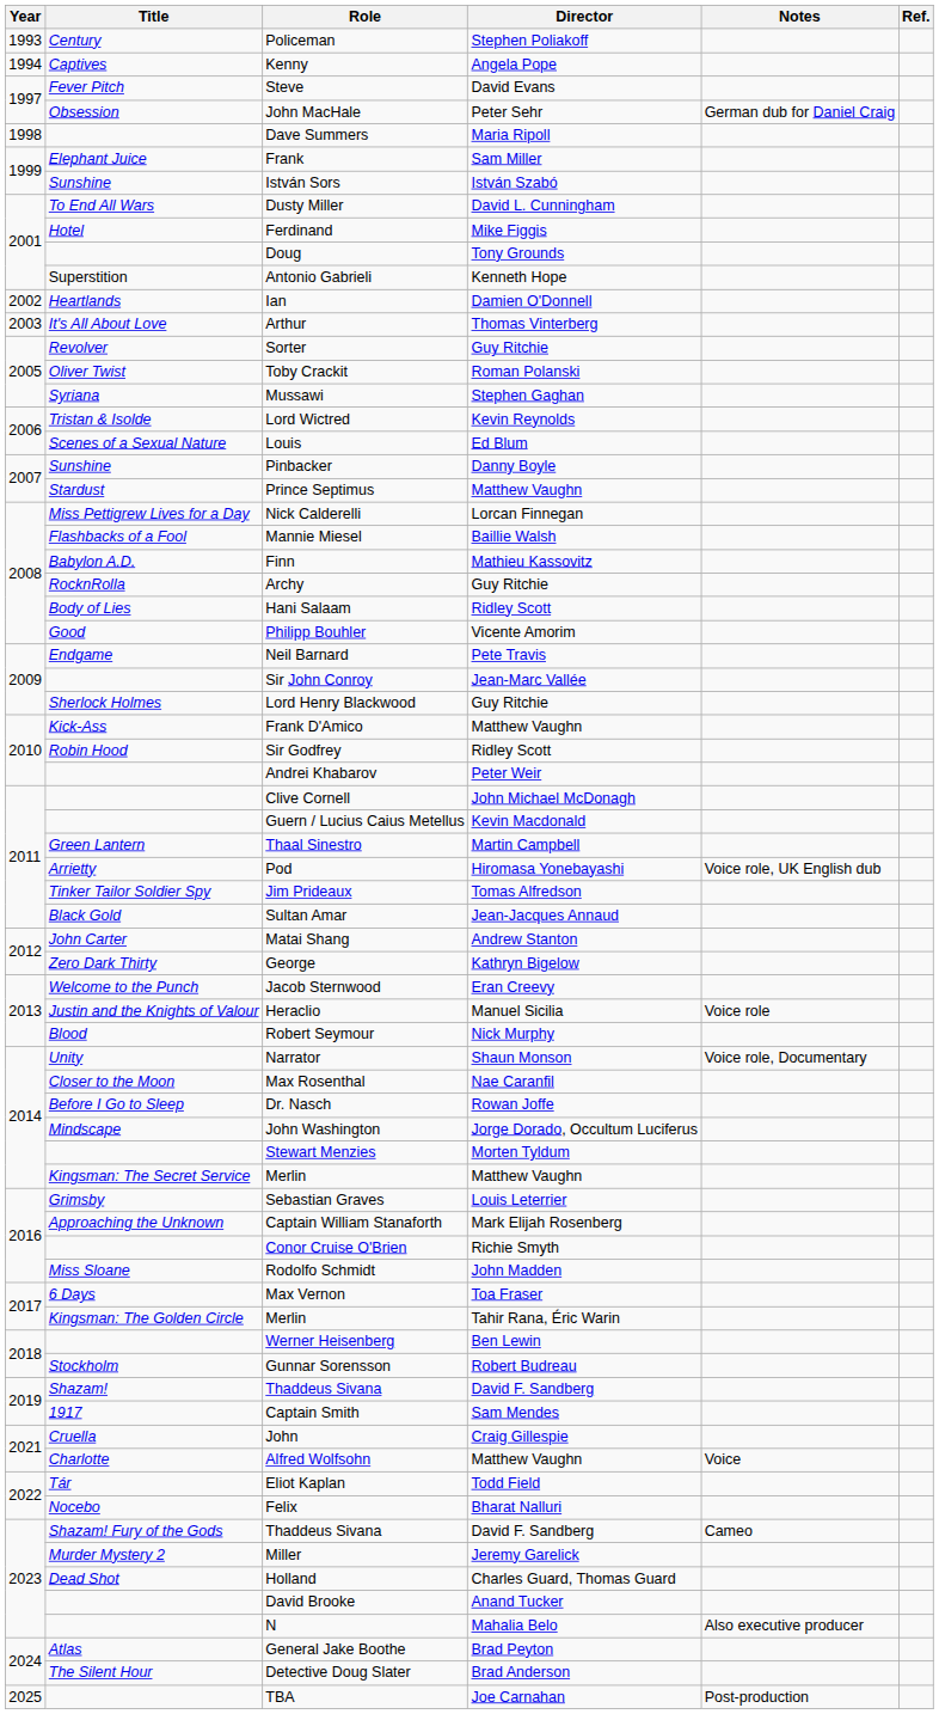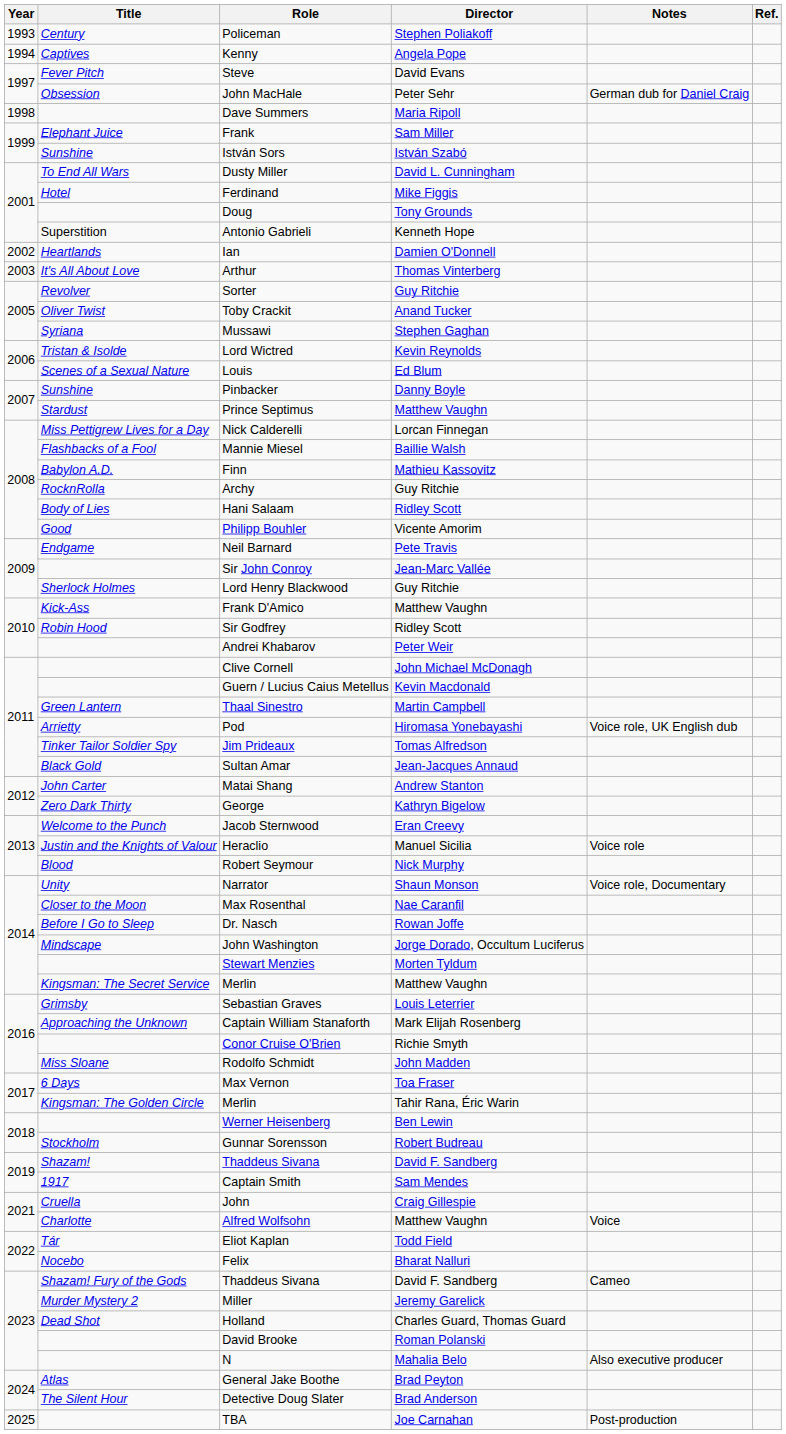Toby Crackit | Director: Roman Polanski -> Anand Tucker
David Brooke | Director: Anand Tucker -> Roman Polanski
